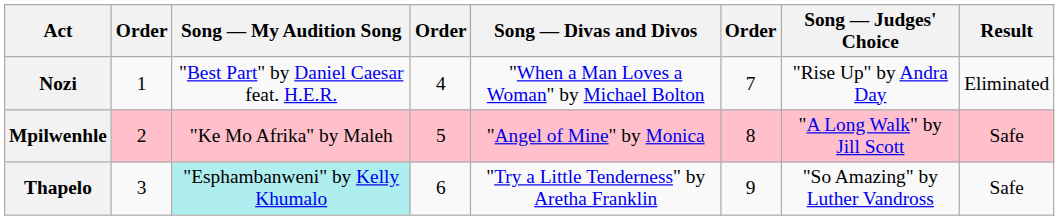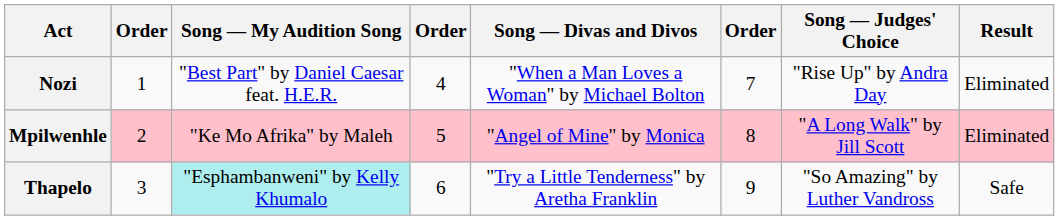Mpilwenhle | Result: Safe -> Eliminated
